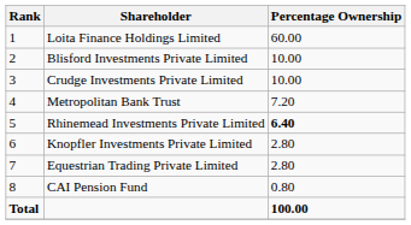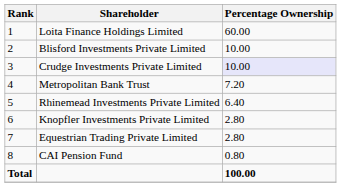Crudge Investments Private Limited | Percentage Ownership: no background -> lavender background
Rhinemead Investments Private Limited | Percentage Ownership: bold -> normal
